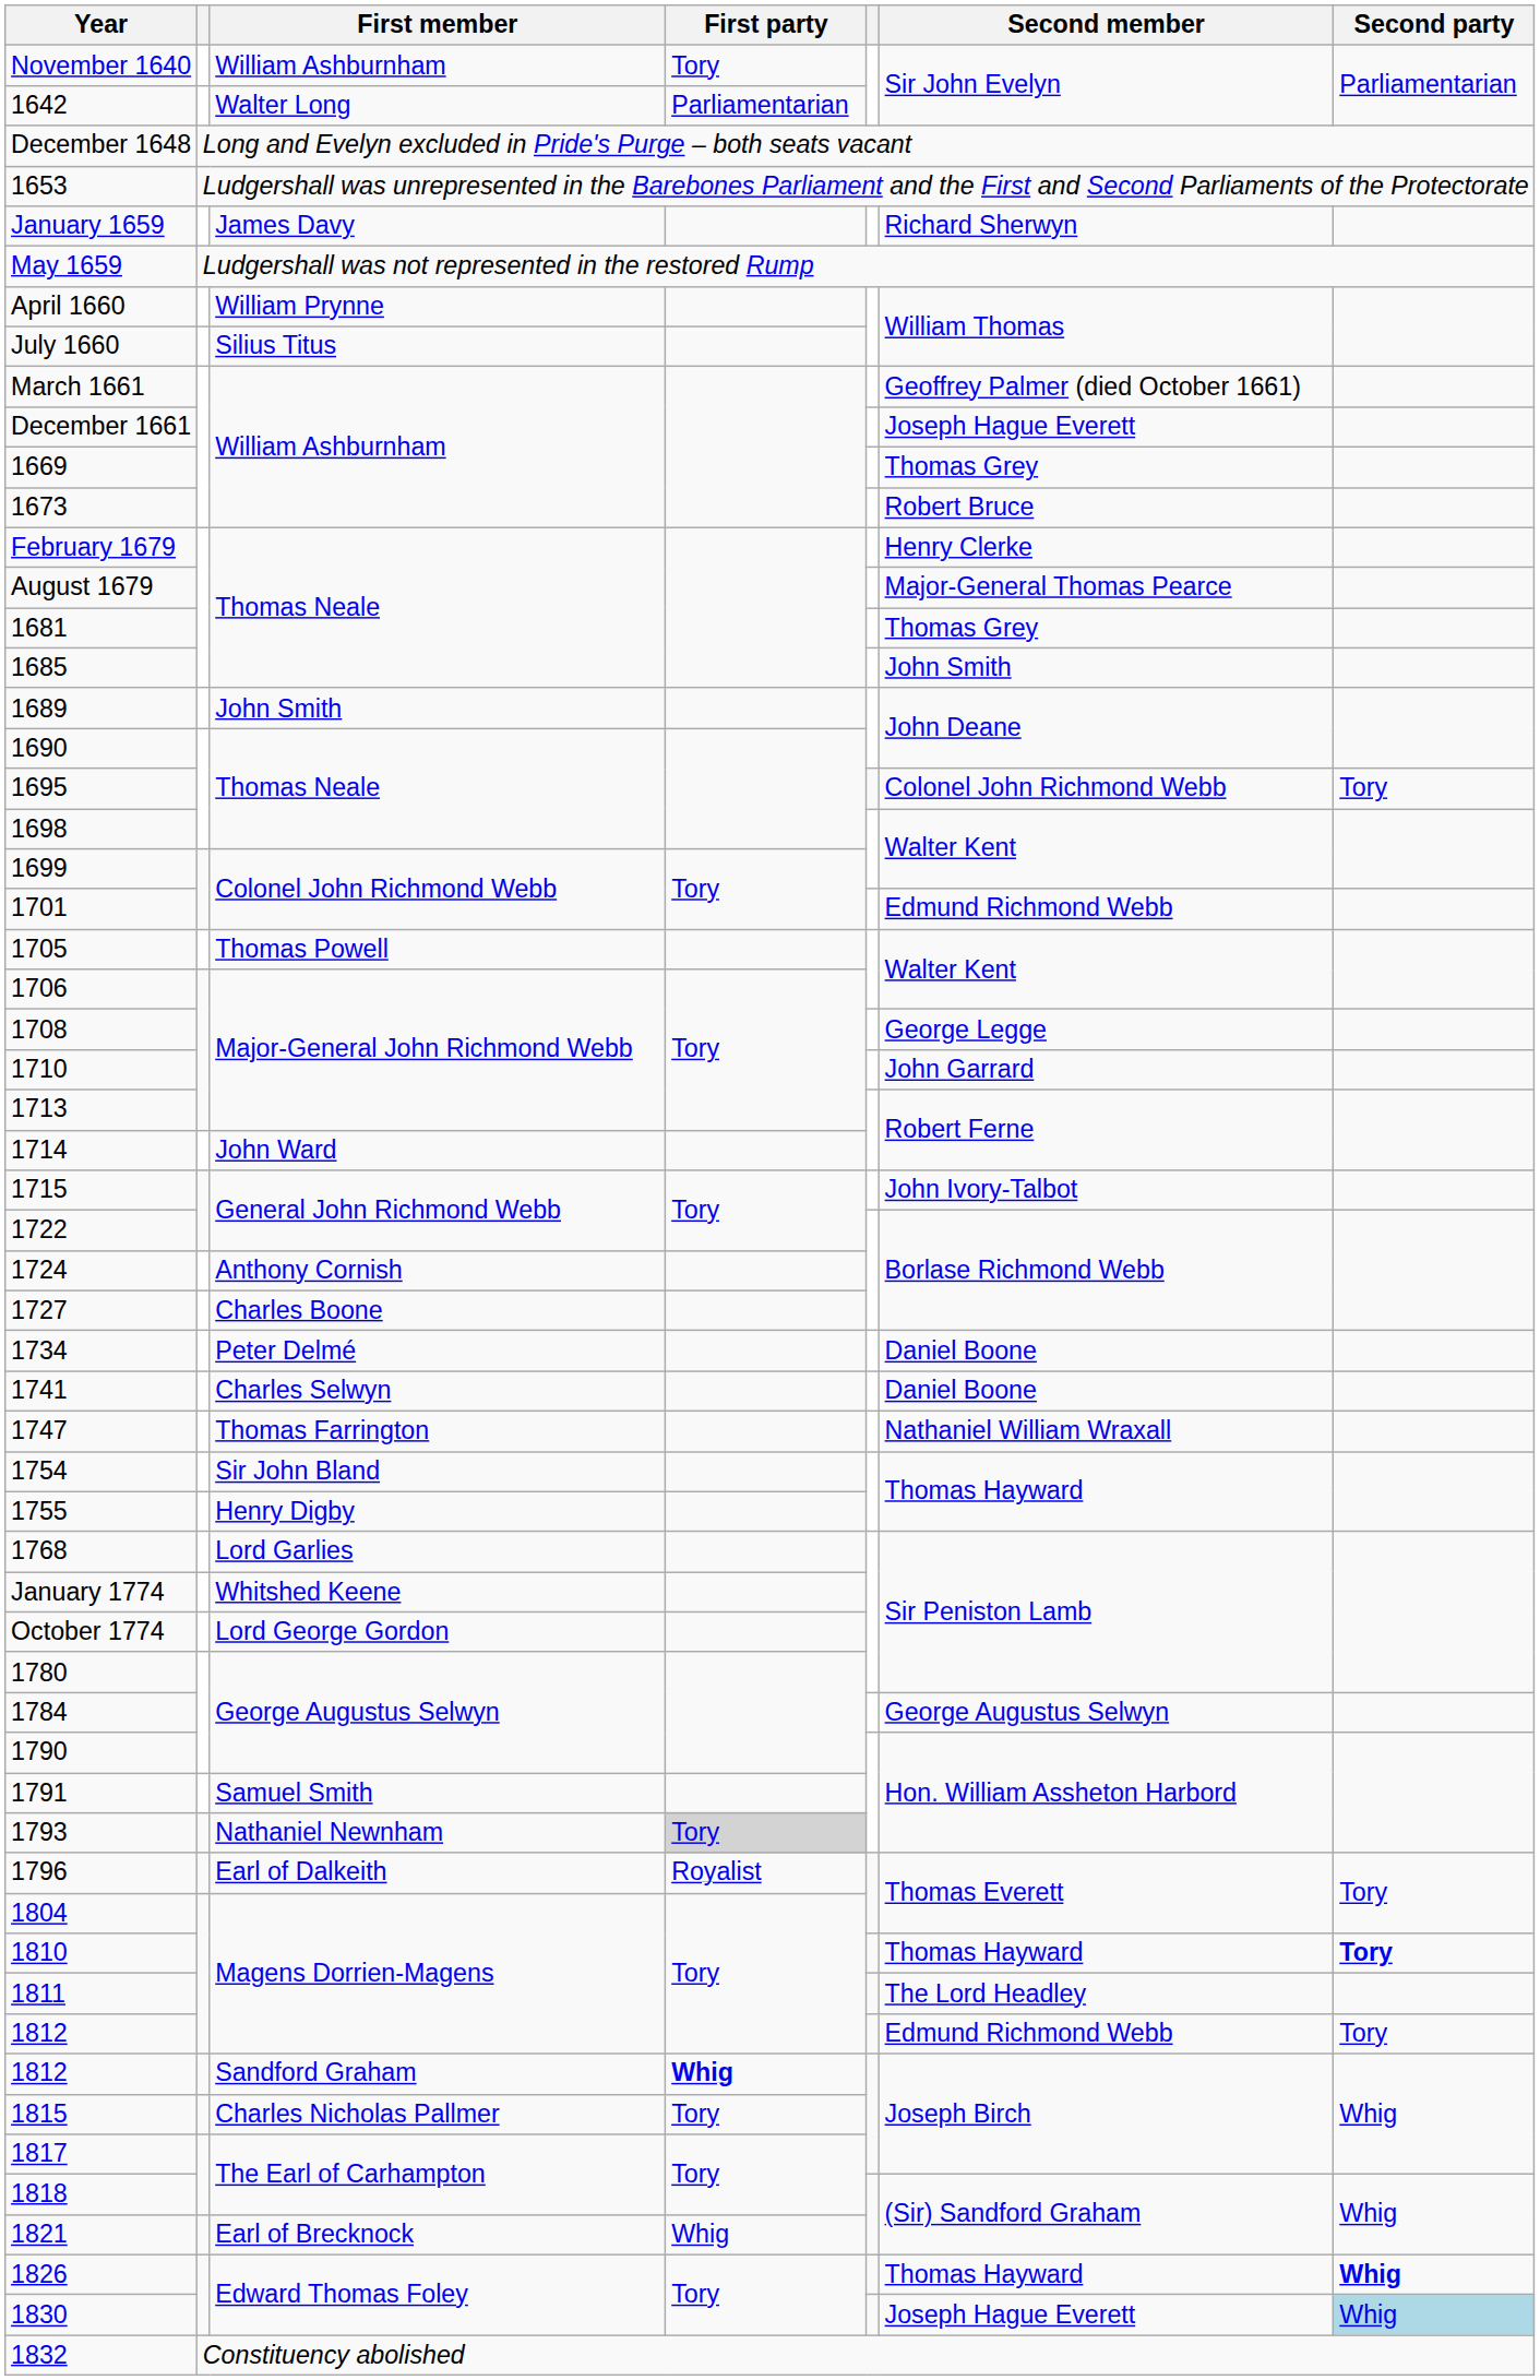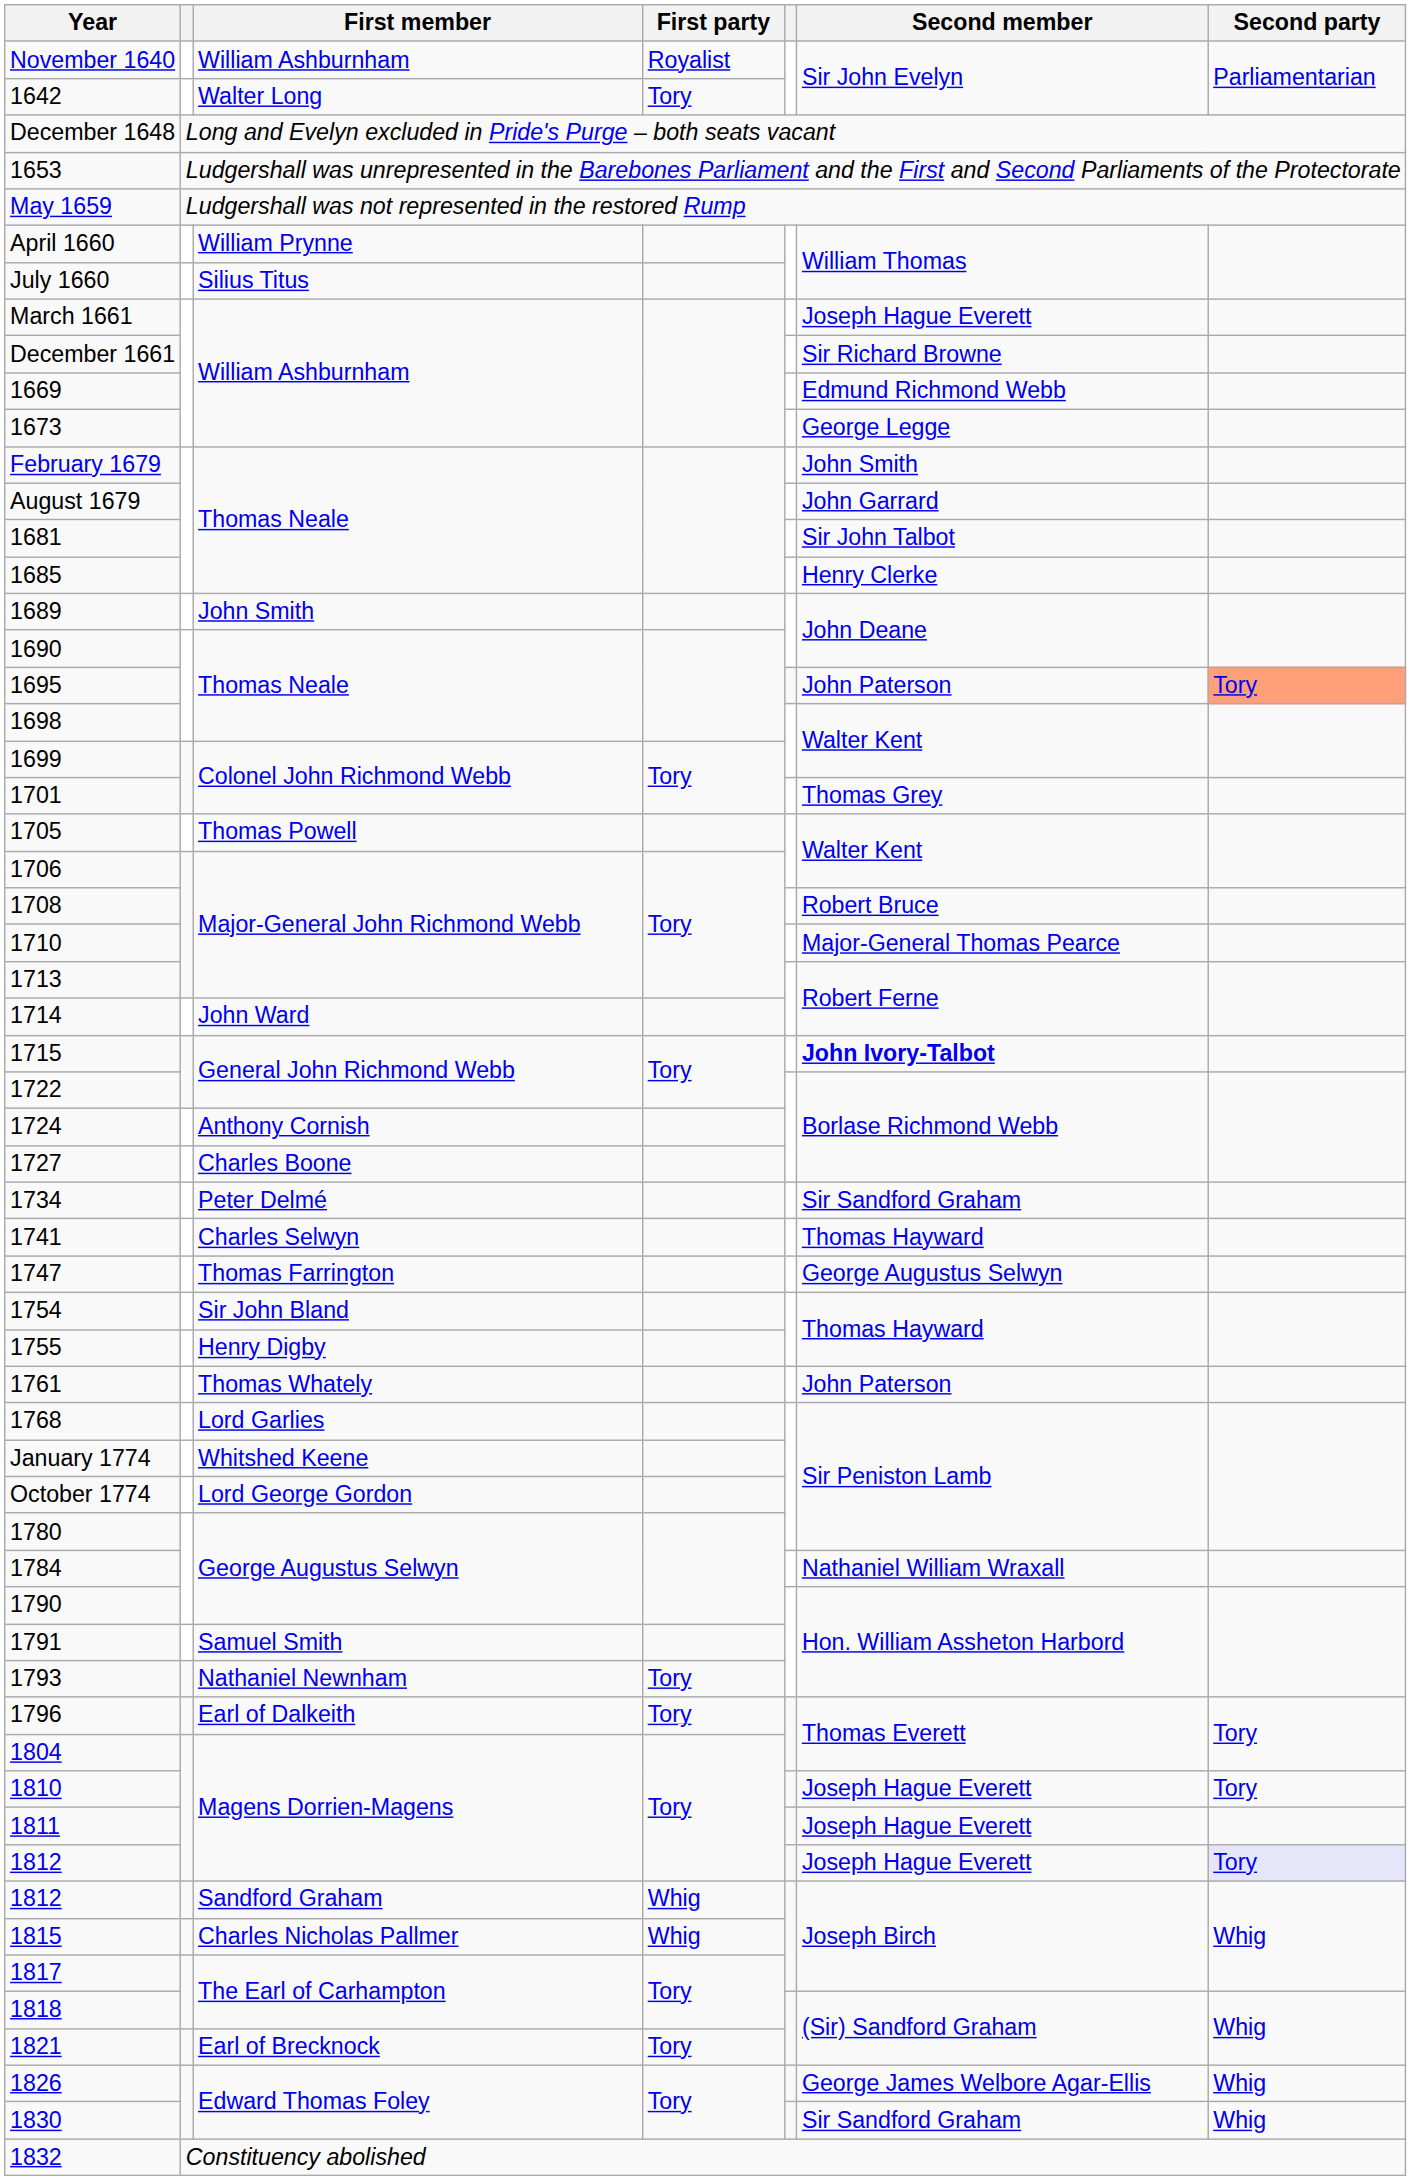November 1640 | First party: Tory -> Royalist
1642 | First party: Parliamentarian -> Tory
- row: January 1659 | James Davy | Richard Sherwyn
March 1661 | Second member: Geoffrey Palmer (died October 1661) -> Joseph Hague Everett
December 1661 | Second member: Joseph Hague Everett -> Sir Richard Browne
1669 | Second member: Thomas Grey -> Edmund Richmond Webb
1673 | Second member: Robert Bruce -> George Legge
February 1679 | Second member: Henry Clerke -> John Smith
August 1679 | Second member: Major-General Thomas Pearce -> John Garrard
1681 | Second member: Thomas Grey -> Sir John Talbot
1685 | Second member: John Smith -> Henry Clerke
1695 | Second member: Colonel John Richmond Webb -> John Paterson
1695 | Second party: no background -> lightsalmon background
1701 | Second member: Edmund Richmond Webb -> Thomas Grey
1708 | Second member: George Legge -> Robert Bruce
1710 | Second member: John Garrard -> Major-General Thomas Pearce
1715 | Second member: normal -> bold
1734 | Second member: Daniel Boone -> Sir Sandford Graham
1741 | Second member: Daniel Boone -> Thomas Hayward
1747 | Second member: Nathaniel William Wraxall -> George Augustus Selwyn
+ row: 1761 | Thomas Whately | John Paterson
1784 | Second member: George Augustus Selwyn -> Nathaniel William Wraxall
1793 | First party: lightgrey background -> no background
1796 | First party: Royalist -> Tory
1810 | Second member: Thomas Hayward -> Joseph Hague Everett
1810 | Second party: bold -> normal
1811 | Second member: The Lord Headley -> Joseph Hague Everett
1812 / Magens Dorrien-Magens | Second member: Edmund Richmond Webb -> Joseph Hague Everett
1812 / Magens Dorrien-Magens | Second party: no background -> lavender background
1812 / Sandford Graham | First party: bold -> normal
1815 | First party: Tory -> Whig
1821 | First party: Whig -> Tory
1826 | Second member: Thomas Hayward -> George James Welbore Agar-Ellis
1826 | Second party: bold -> normal
1830 | Second member: Joseph Hague Everett -> Sir Sandford Graham
1830 | Second party: lightblue background -> no background
